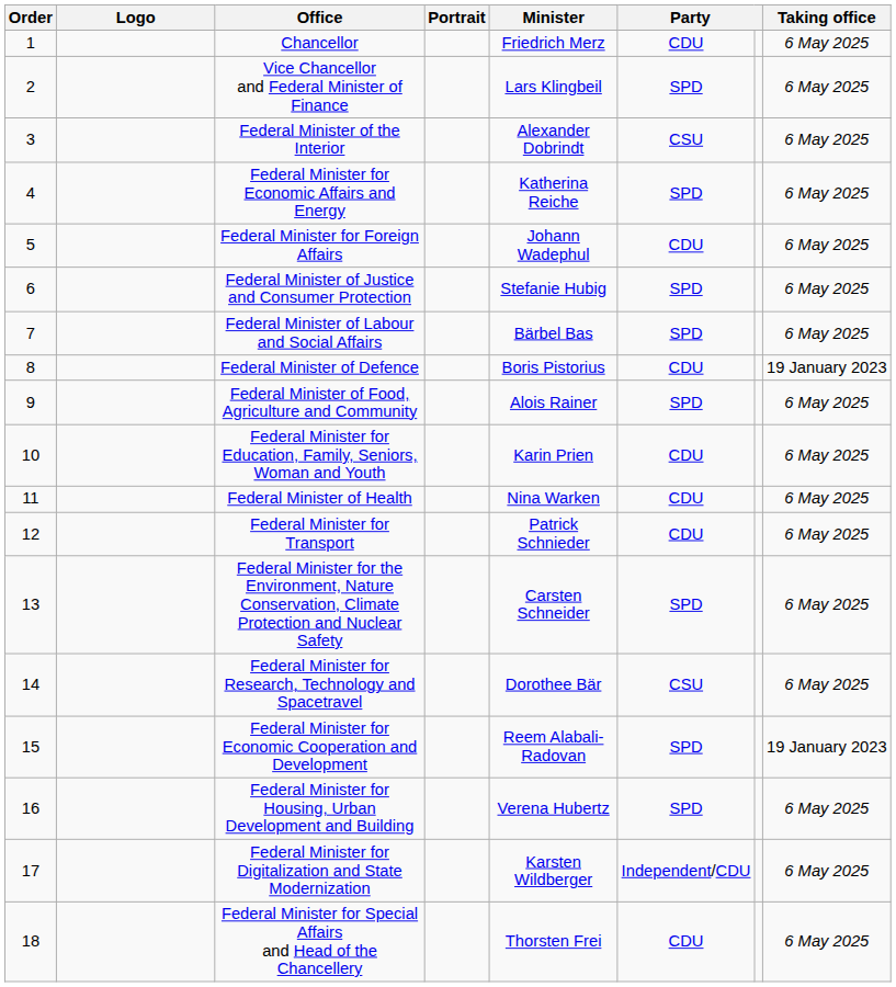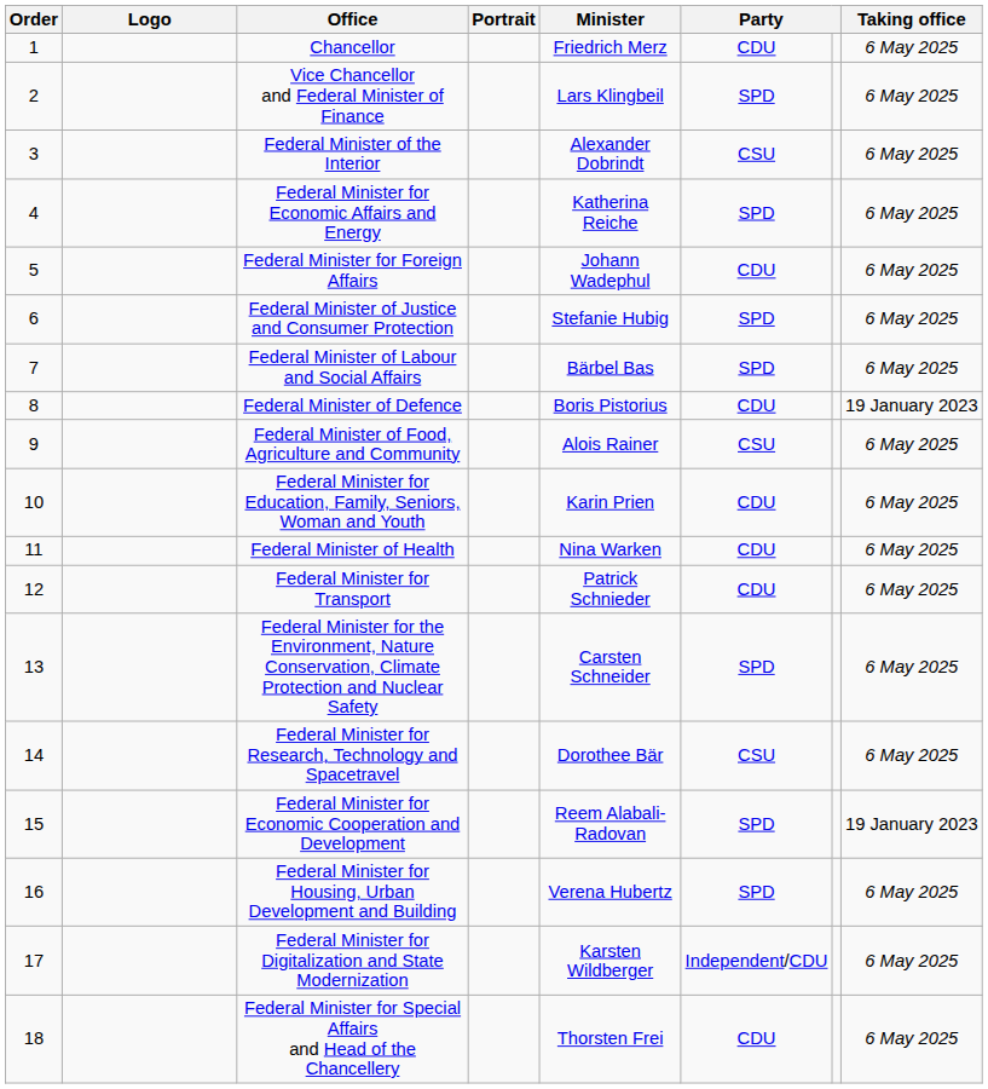Federal Minister of Food, Agriculture and Community | column 6: SPD -> CSU
